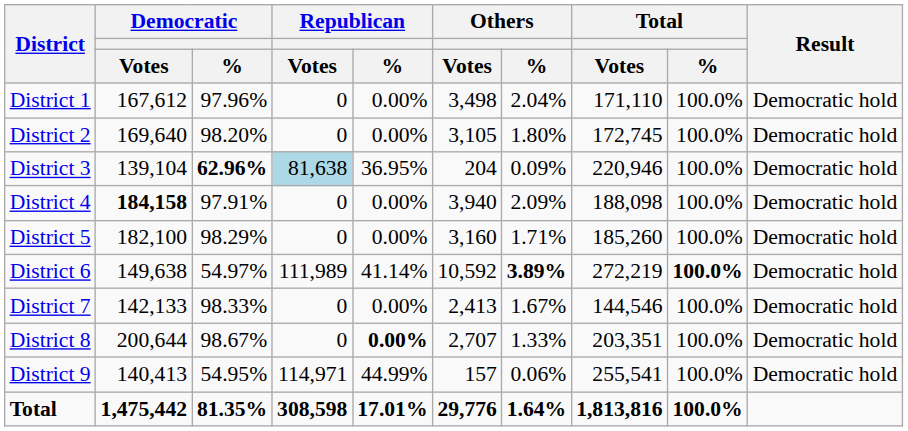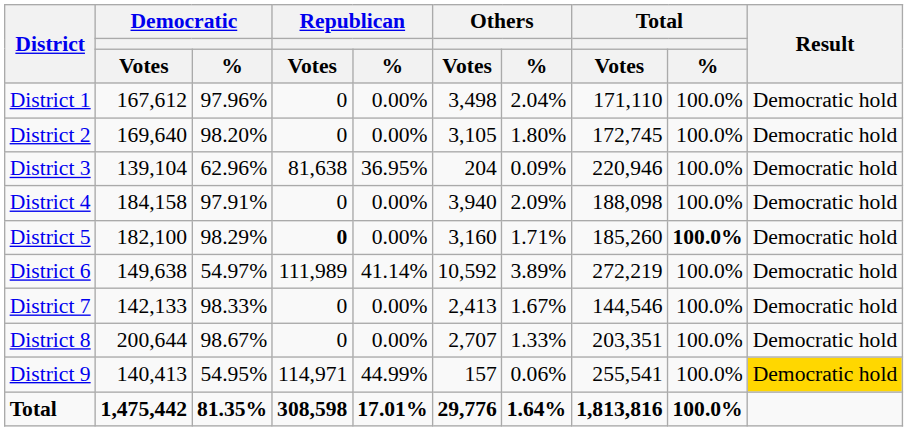District 3 | Democratic / %: bold -> normal
District 3 | Republican / Votes: lightblue background -> no background
District 4 | Democratic / Votes: bold -> normal
District 5 | Republican / Votes: normal -> bold
District 5 | Total / %: normal -> bold
District 6 | Others / %: bold -> normal
District 6 | Total / %: bold -> normal
District 8 | Republican / %: bold -> normal
District 9 | Result: no background -> gold background
